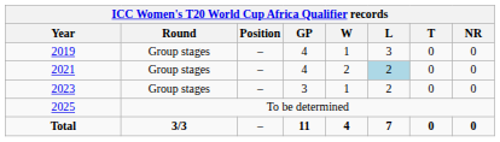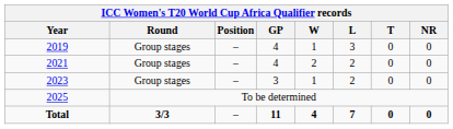2021 | L: lightblue background -> no background
